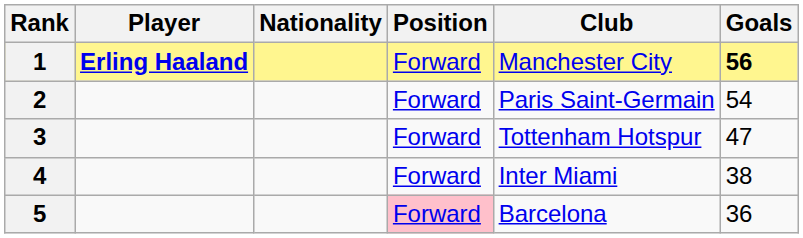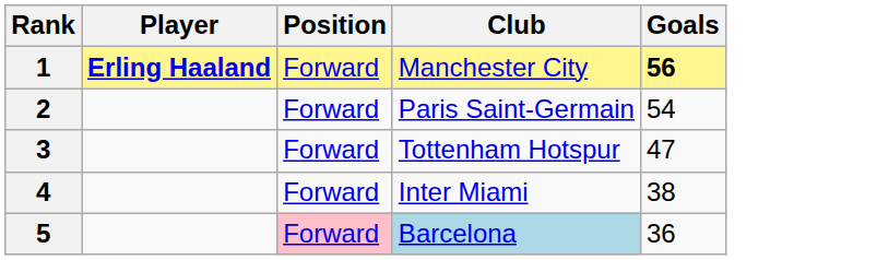- column: Nationality
5 | Club: no background -> lightblue background
